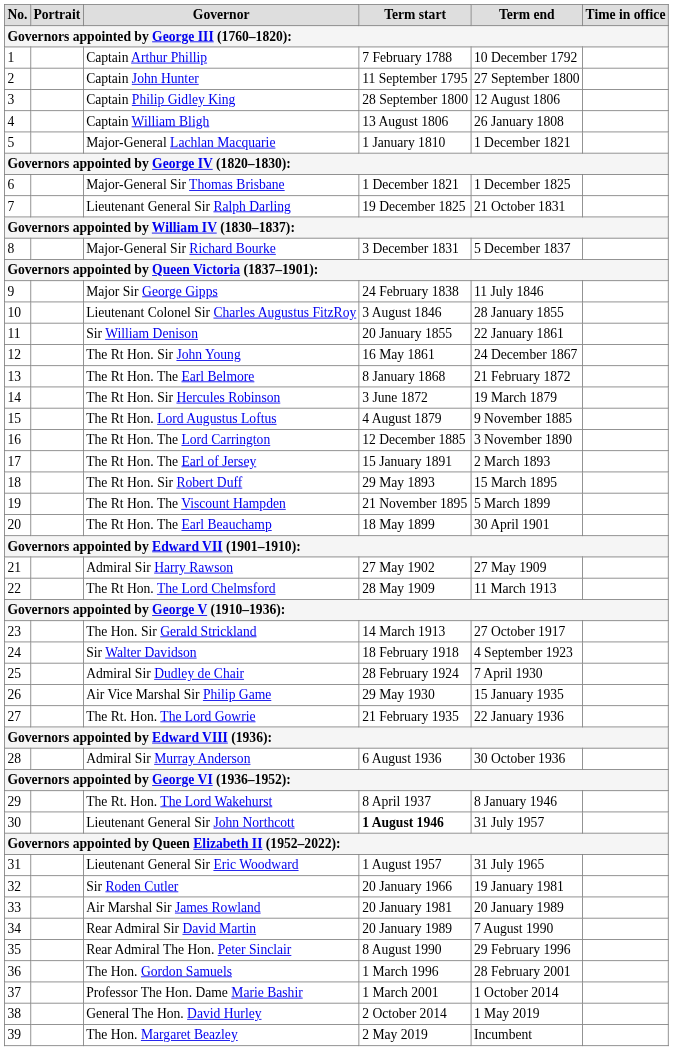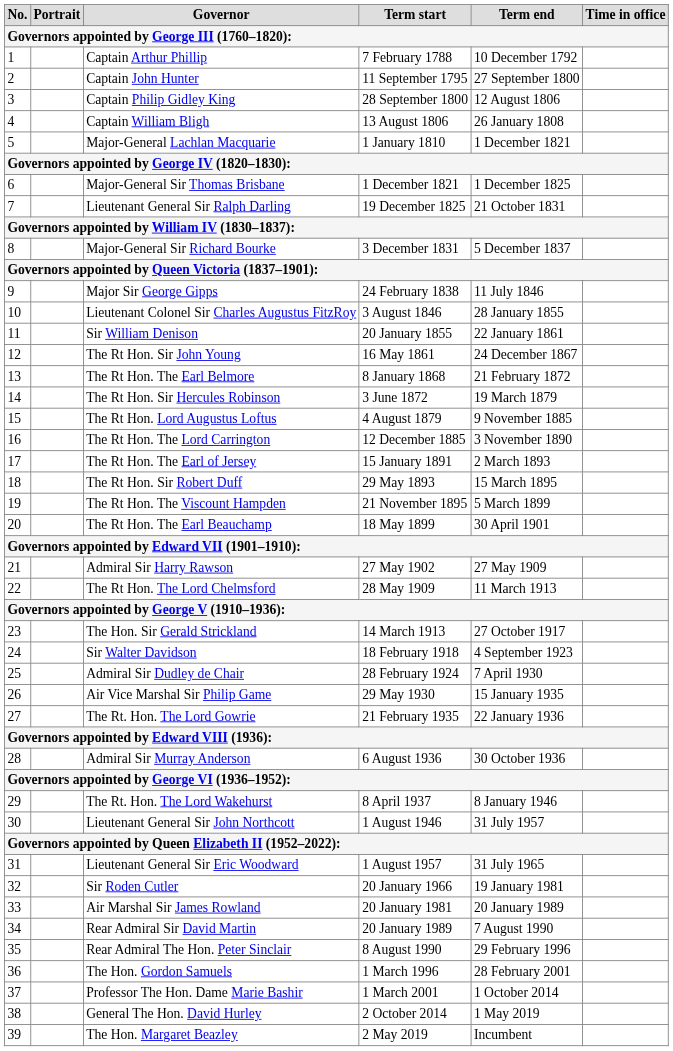Lieutenant General Sir John Northcott | Term start: bold -> normal
